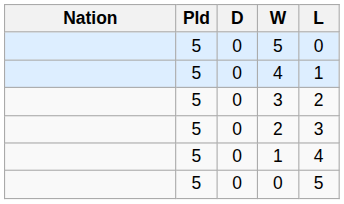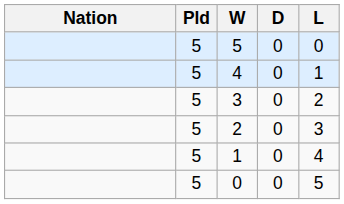columns swapped: W <-> D
